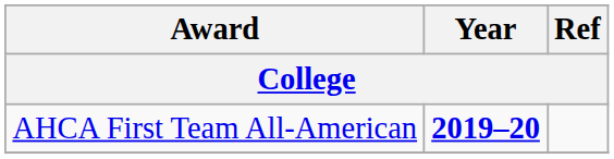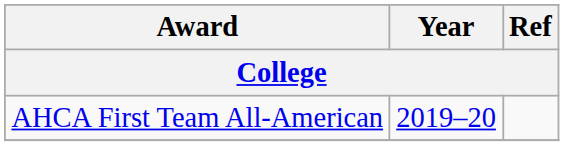row 3 | Year: bold -> normal
